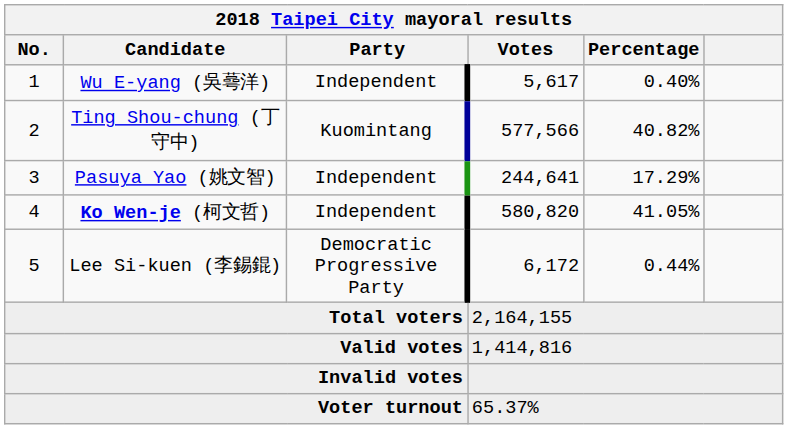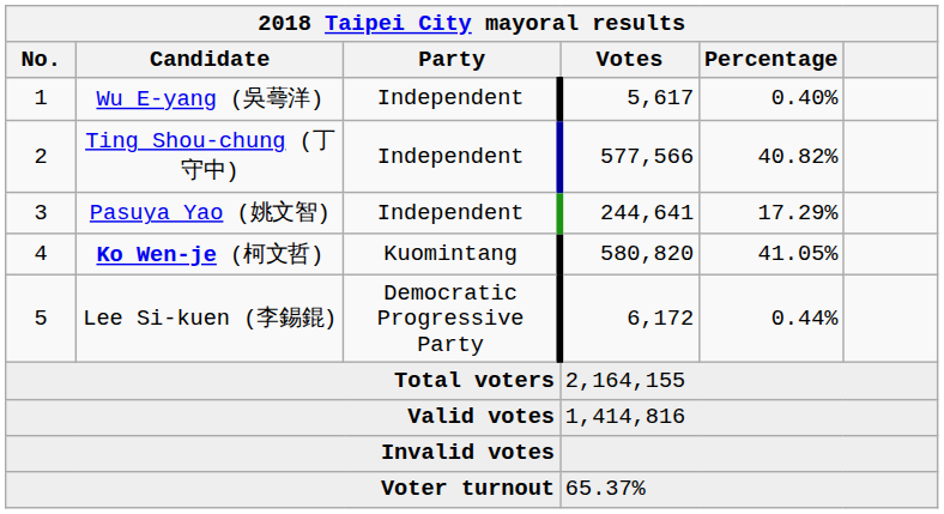Ting Shou-chung (丁守中) | Party: Kuomintang -> Independent
Ko Wen-je (柯文哲) | Party: Independent -> Kuomintang
